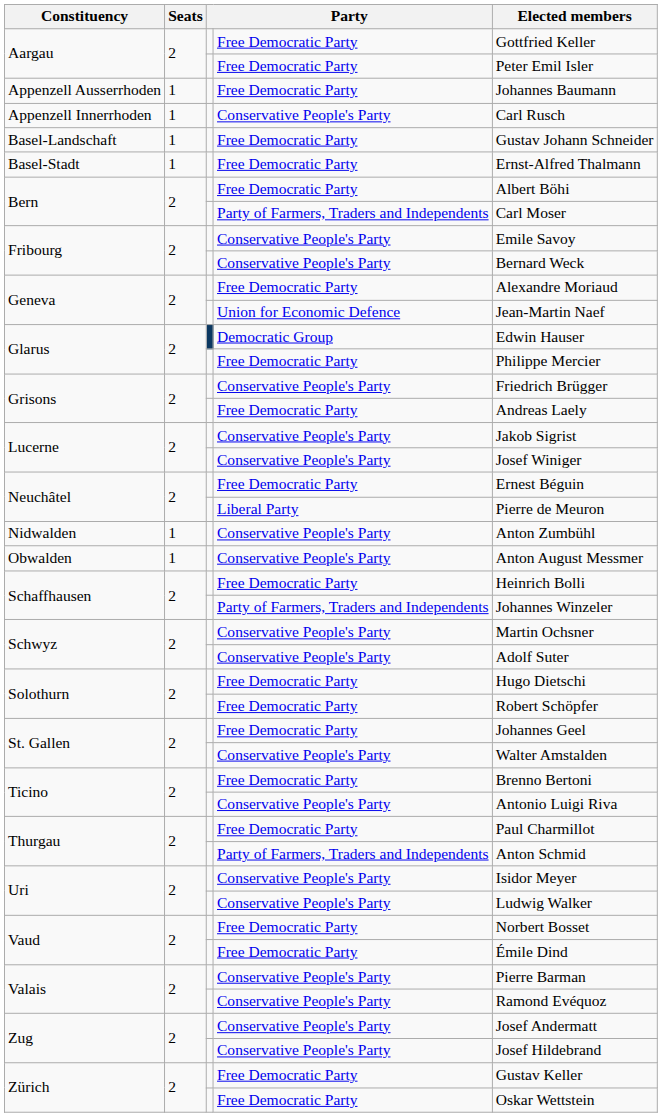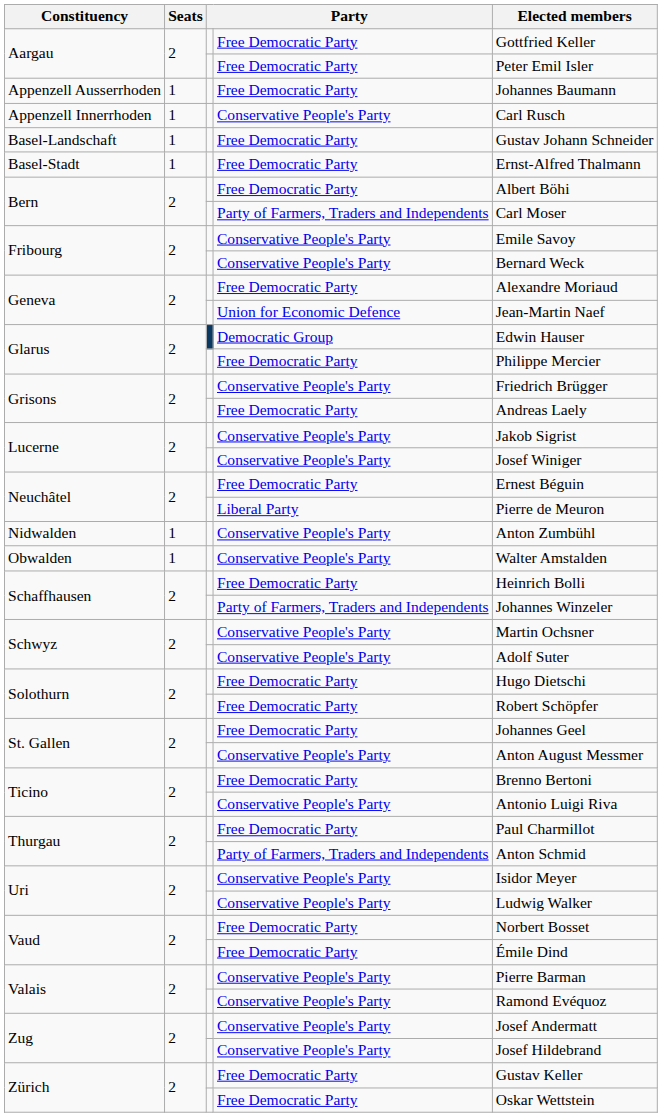Obwalden | Elected members: Anton August Messmer -> Walter Amstalden
St. Gallen / Conservative People's Party | Elected members: Walter Amstalden -> Anton August Messmer
